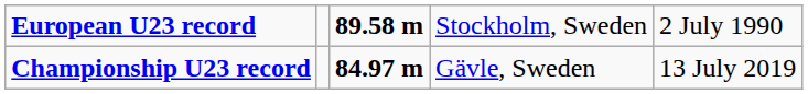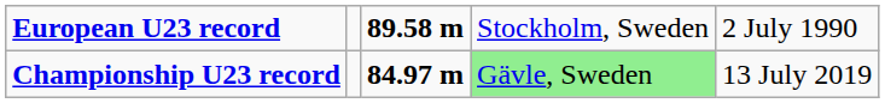Championship U23 record | column 4: no background -> lightgreen background
